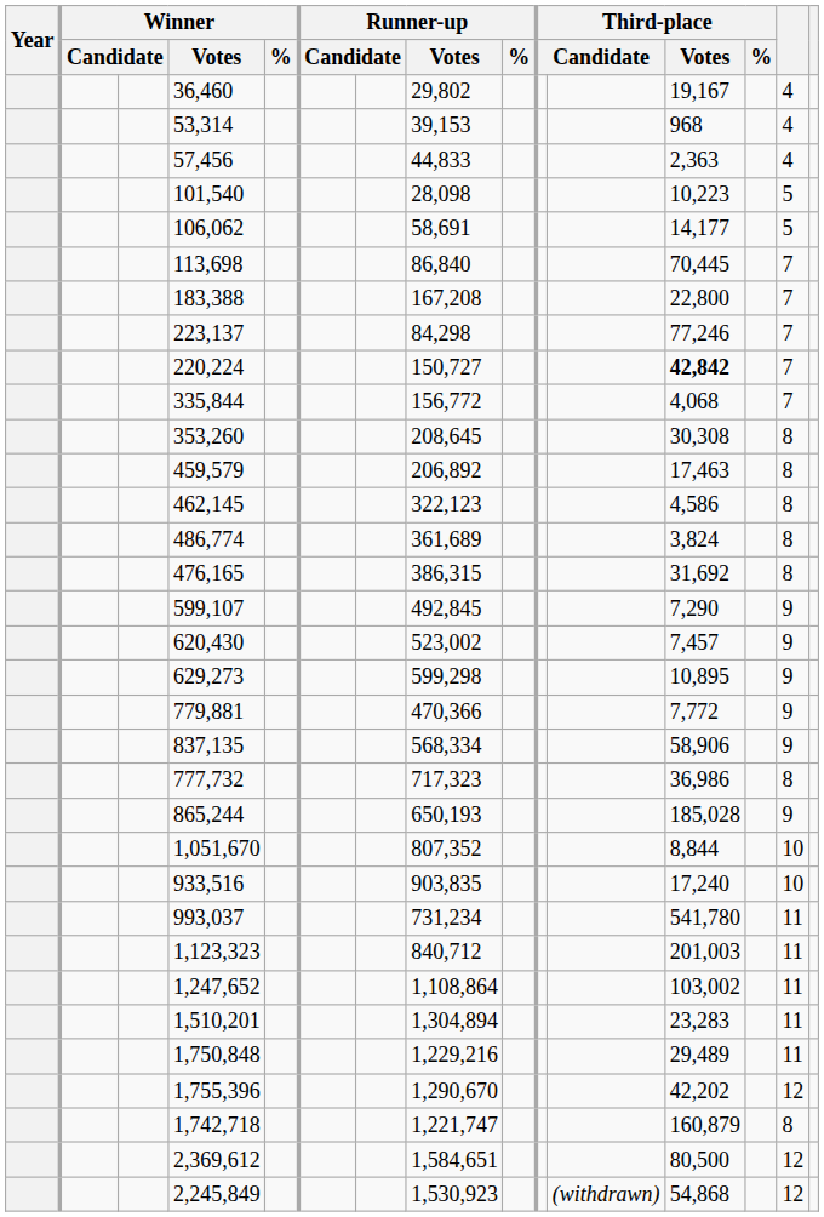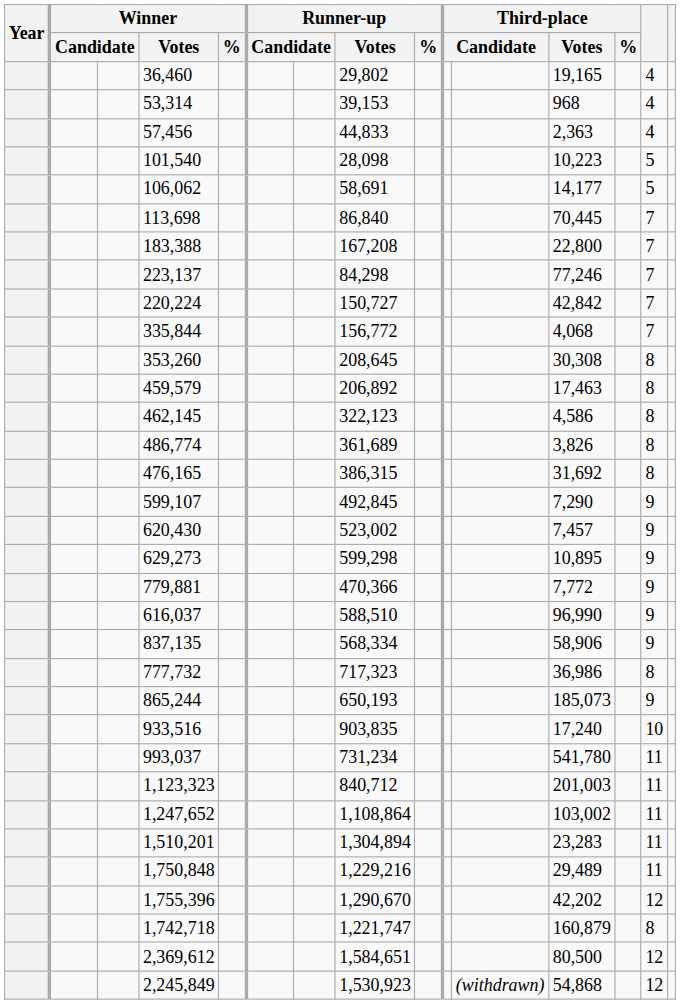36,460 | Third-place / Votes: 19,167 -> 19,165
220,224 | Third-place / Votes: bold -> normal
486,774 | Third-place / Votes: 3,824 -> 3,826
+ row: 616,037 | 588,510 | 96,990 | 9
865,244 | Third-place / Votes: 185,028 -> 185,073
- row: 1,051,670 | 807,352 | 8,844 | 10
